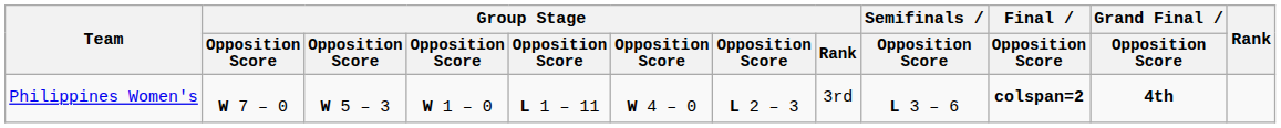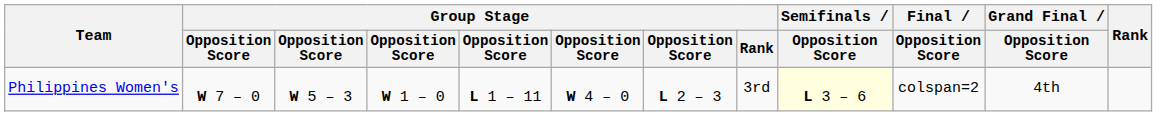Philippines Women's | Semifinals / Opposition Score: no background -> lightyellow background
Philippines Women's | Final / Opposition Score: bold -> normal
Philippines Women's | Grand Final / Opposition Score: bold -> normal
